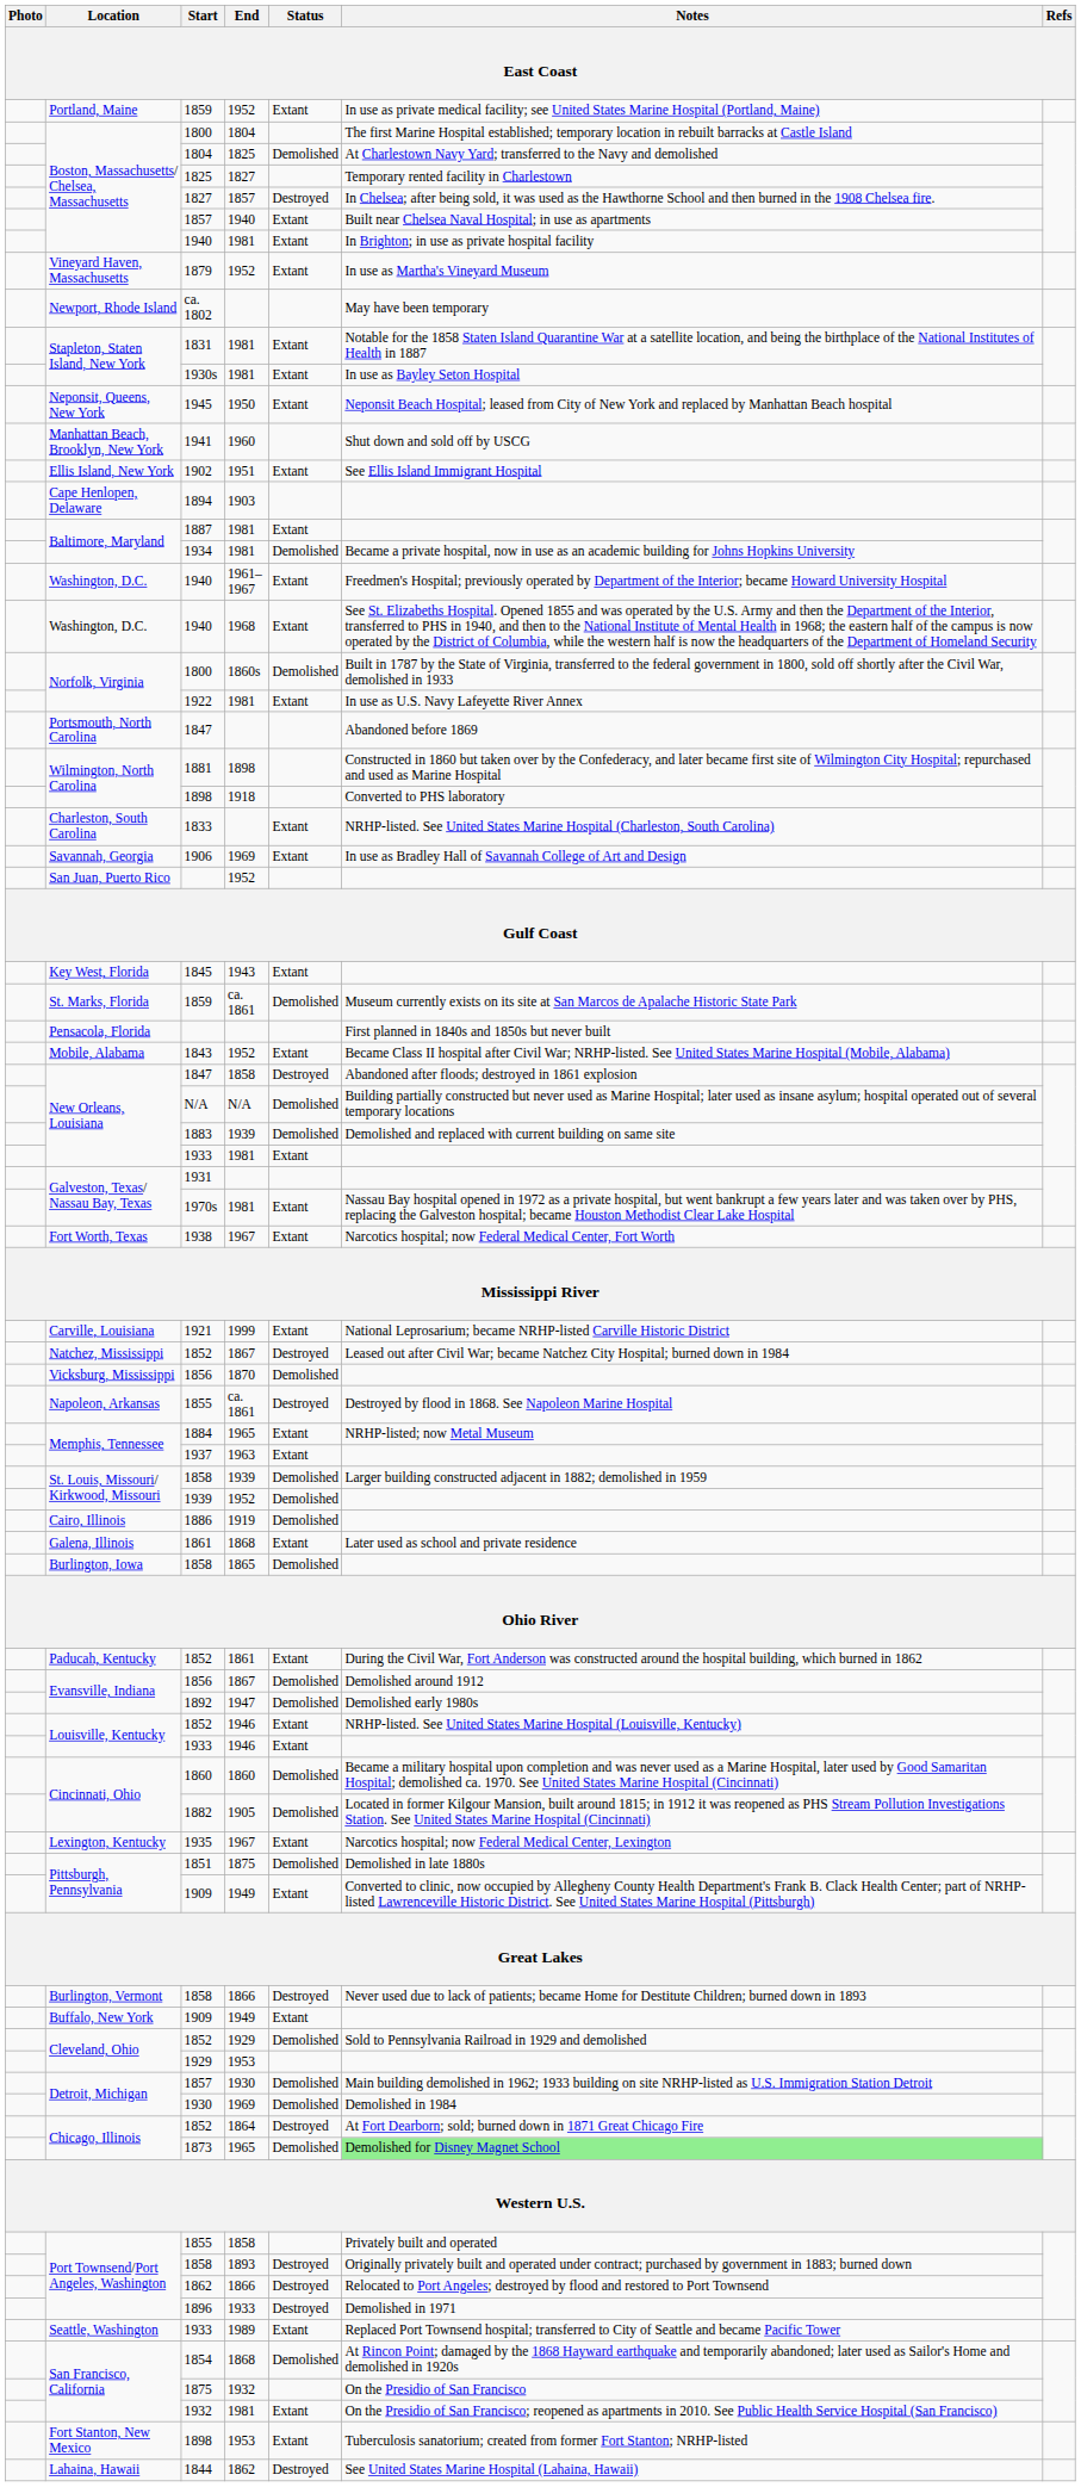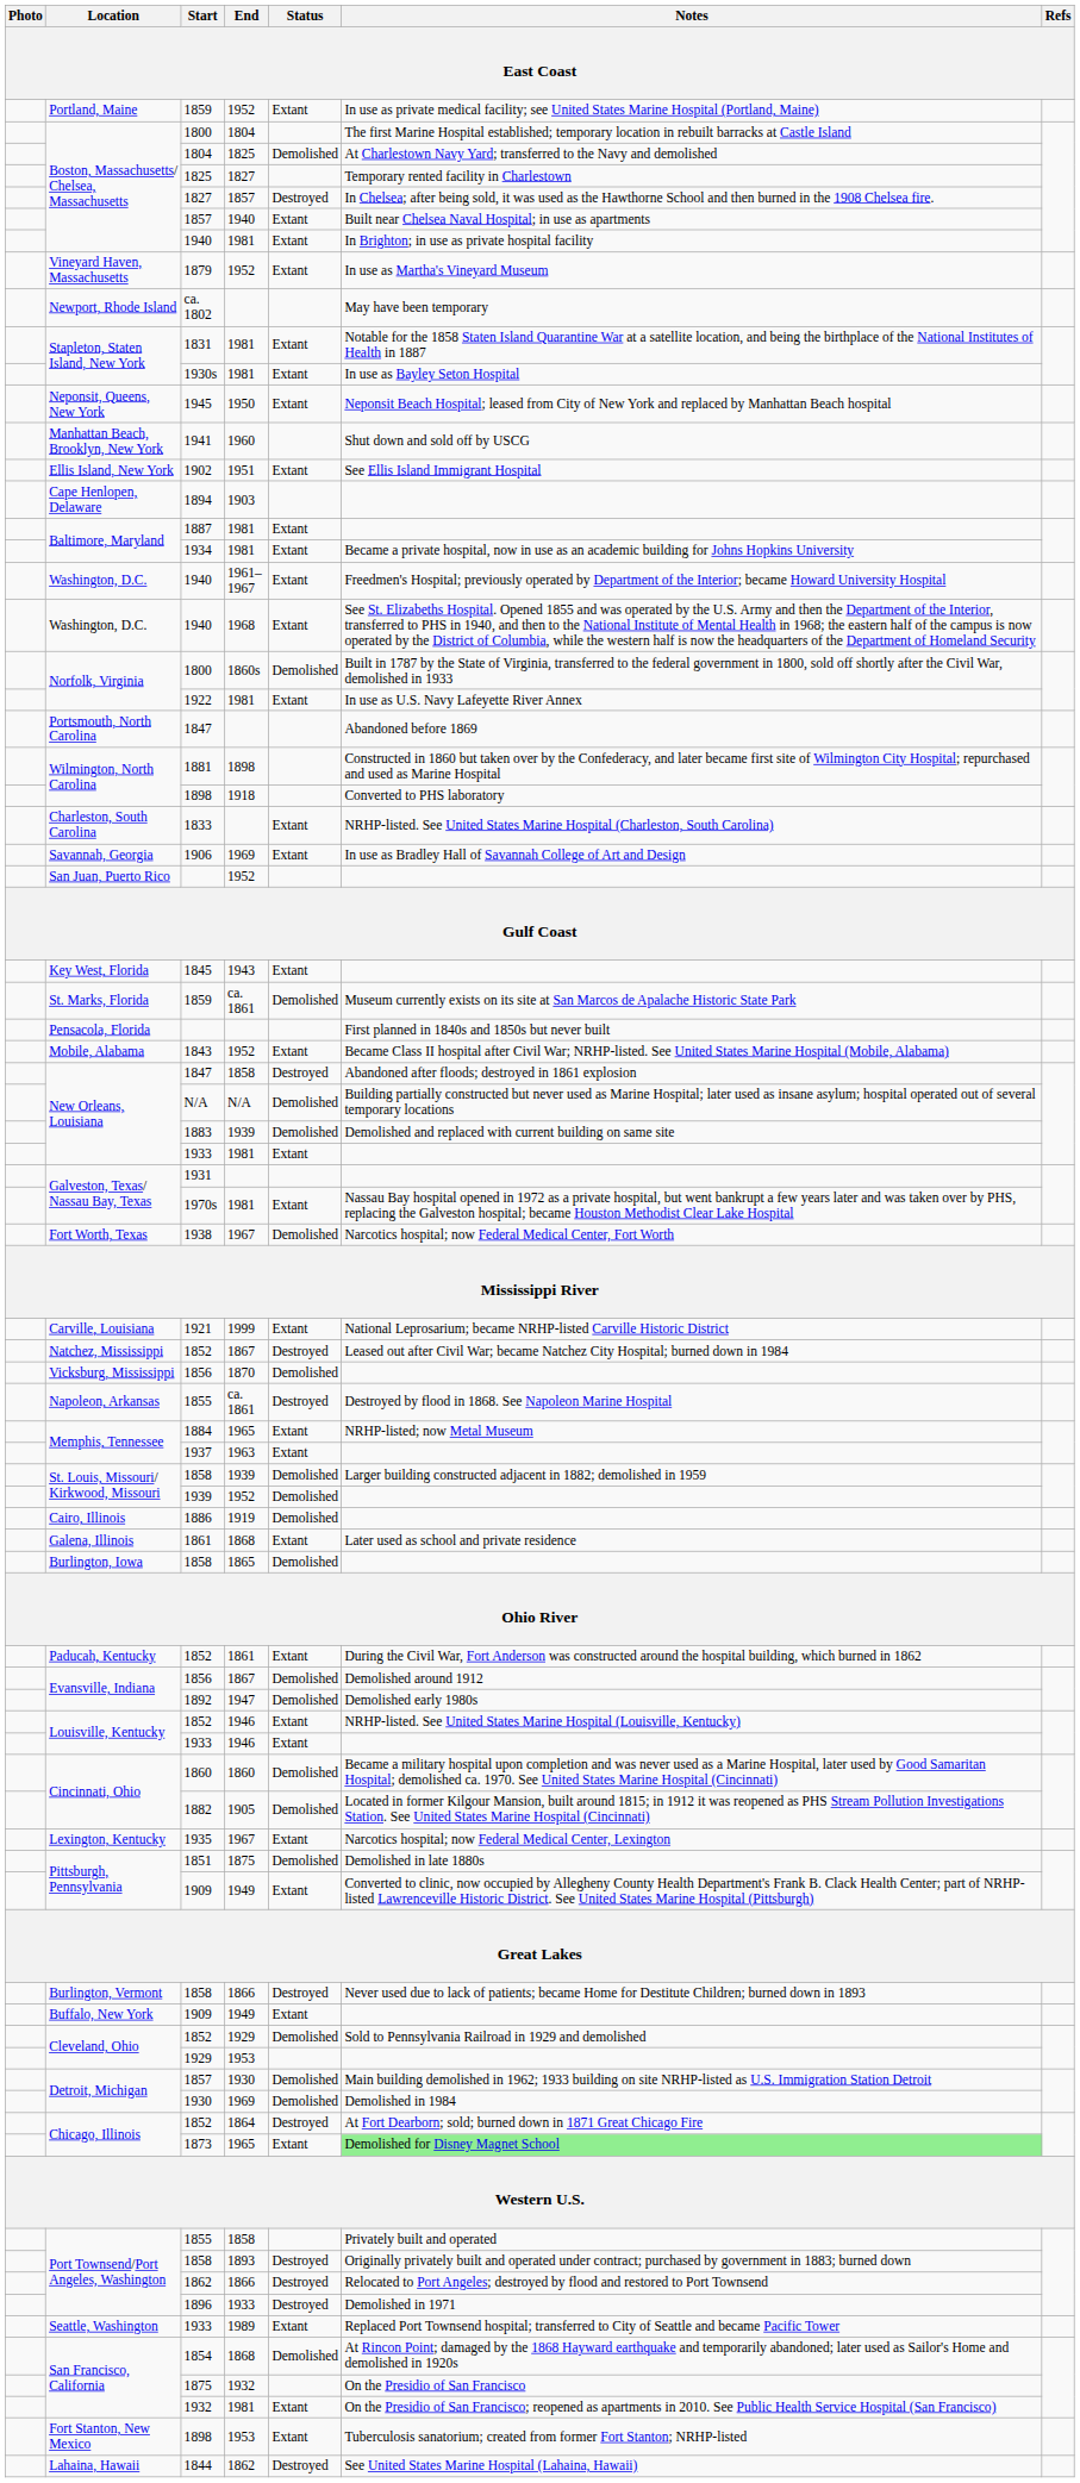1934 | Status: Demolished -> Extant
1938 | Status: Extant -> Demolished
1873 | Status: Demolished -> Extant
